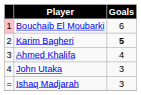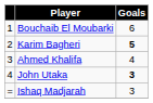Bouchaib El Moubarki | column 1: pink background -> no background
John Utaka | Goals: normal -> bold
